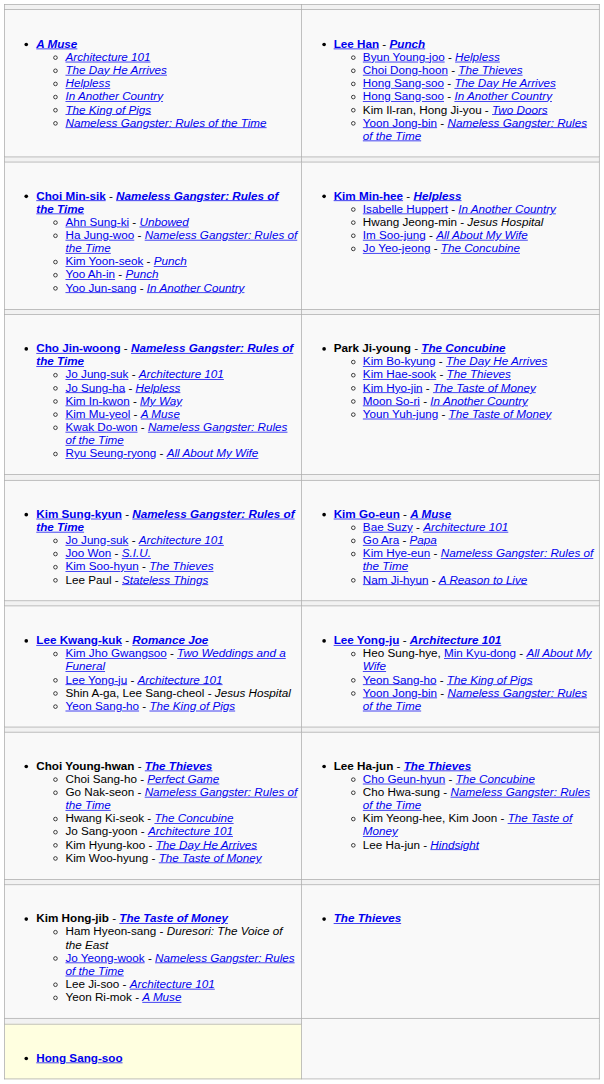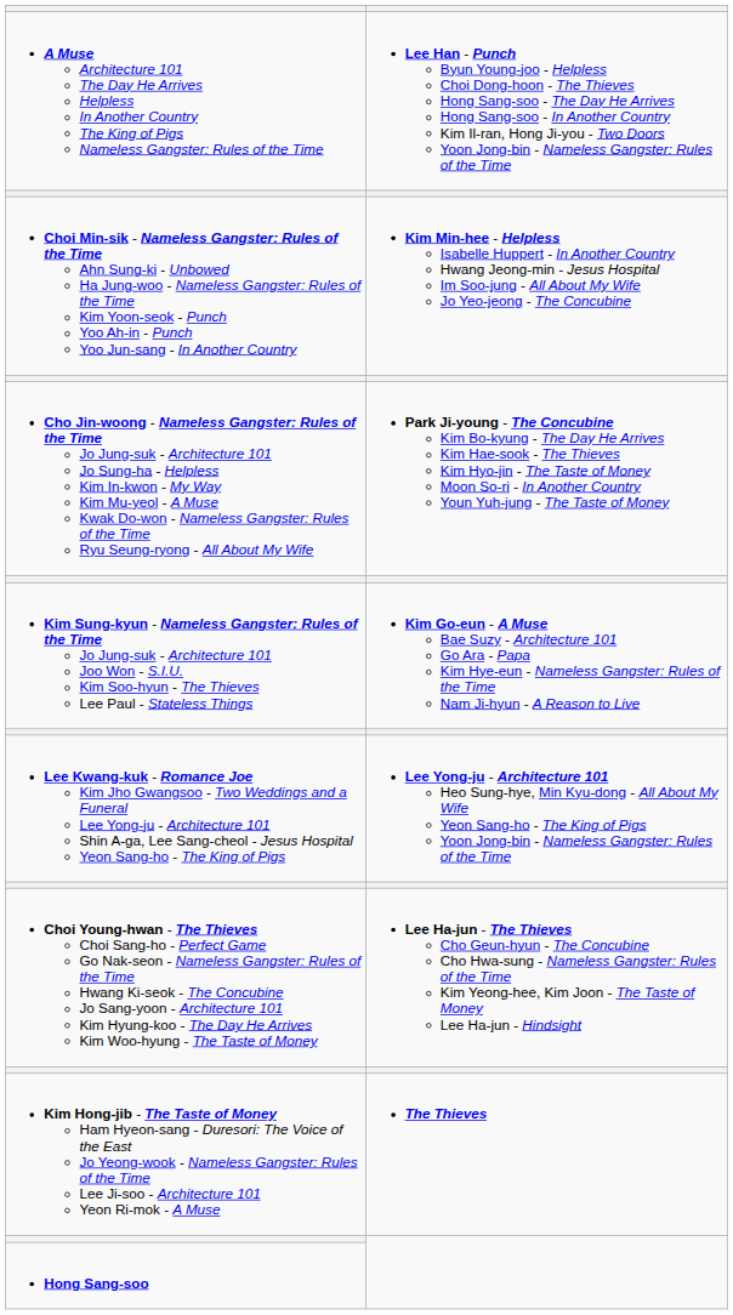Hong Sang-soo | column 1: lightyellow background -> no background
